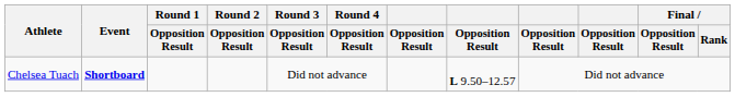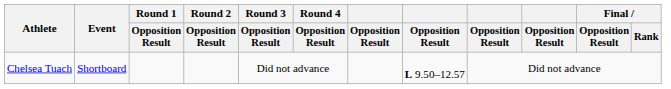Chelsea Tuach | Event: bold -> normal
